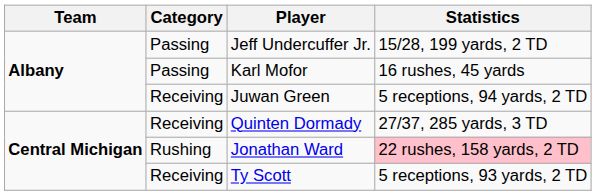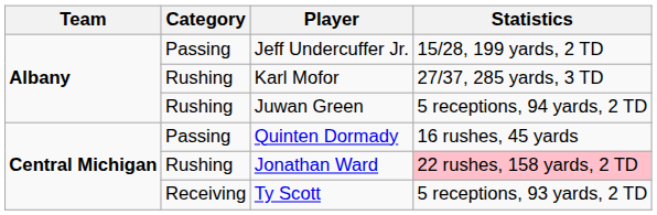Karl Mofor | Category: Passing -> Rushing
Karl Mofor | Statistics: 16 rushes, 45 yards -> 27/37, 285 yards, 3 TD
Juwan Green | Category: Receiving -> Rushing
Quinten Dormady | Category: Receiving -> Passing
Quinten Dormady | Statistics: 27/37, 285 yards, 3 TD -> 16 rushes, 45 yards
